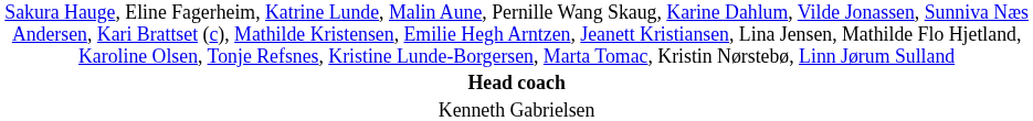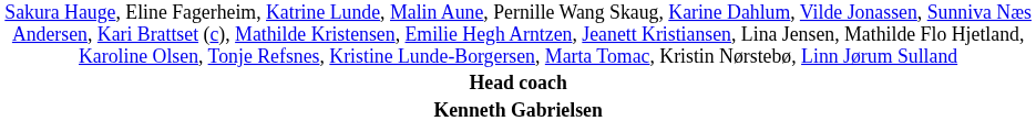row 3 | column 1: normal -> bold
